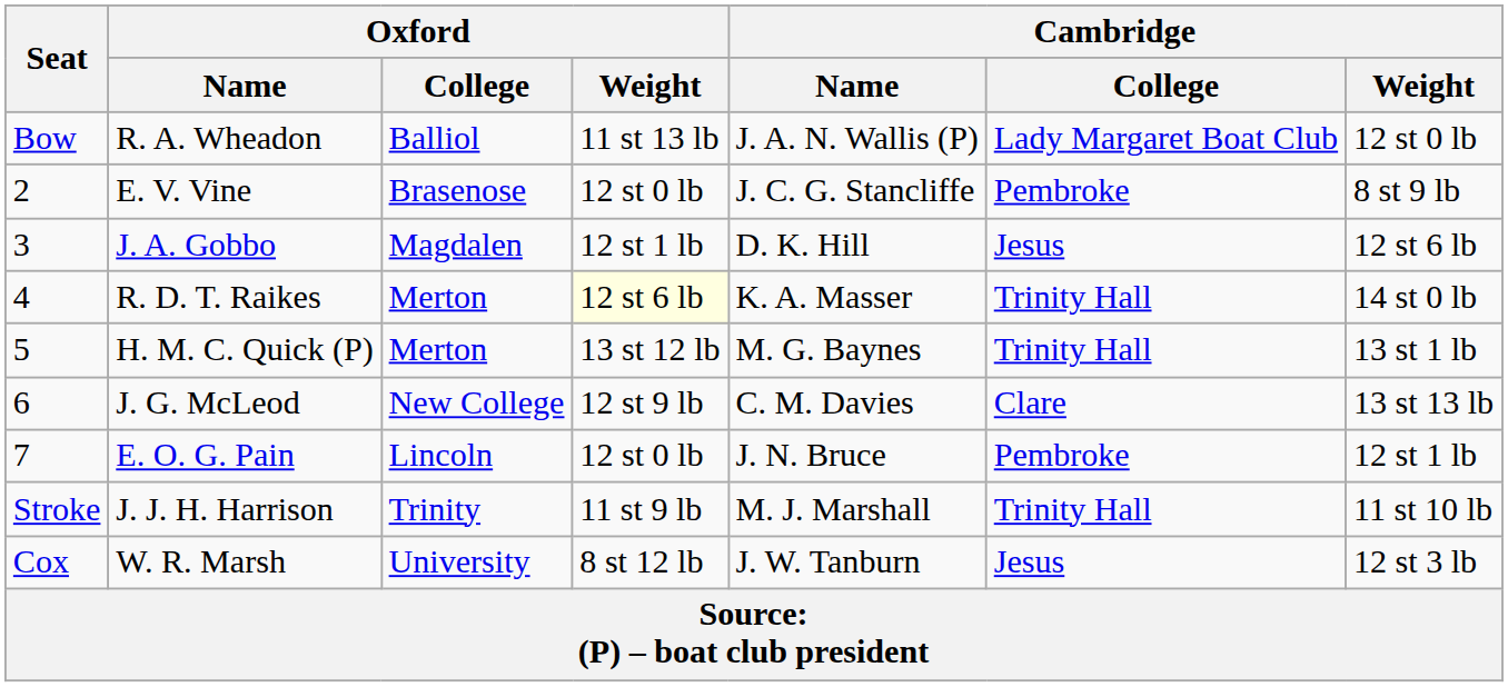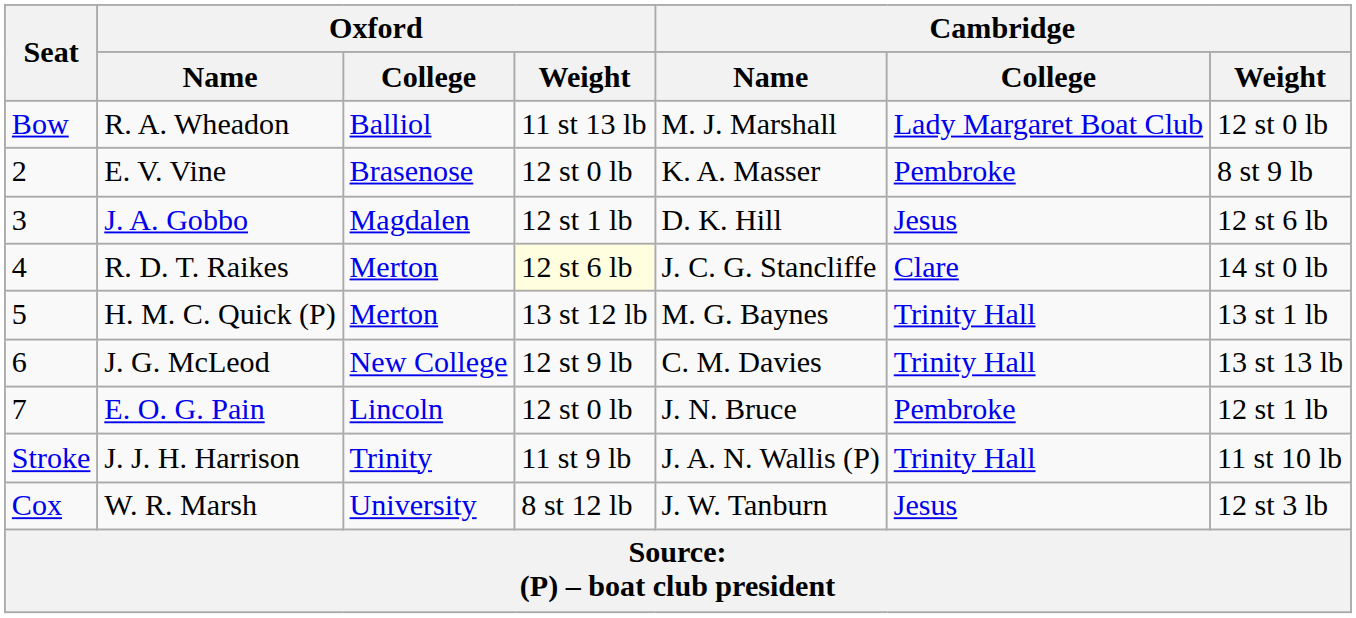R. A. Wheadon | Cambridge / Name: J. A. N. Wallis (P) -> M. J. Marshall
E. V. Vine | Cambridge / Name: J. C. G. Stancliffe -> K. A. Masser
R. D. T. Raikes | Cambridge / Name: K. A. Masser -> J. C. G. Stancliffe
R. D. T. Raikes | Cambridge / College: Trinity Hall -> Clare
J. G. McLeod | Cambridge / College: Clare -> Trinity Hall
J. J. H. Harrison | Cambridge / Name: M. J. Marshall -> J. A. N. Wallis (P)
